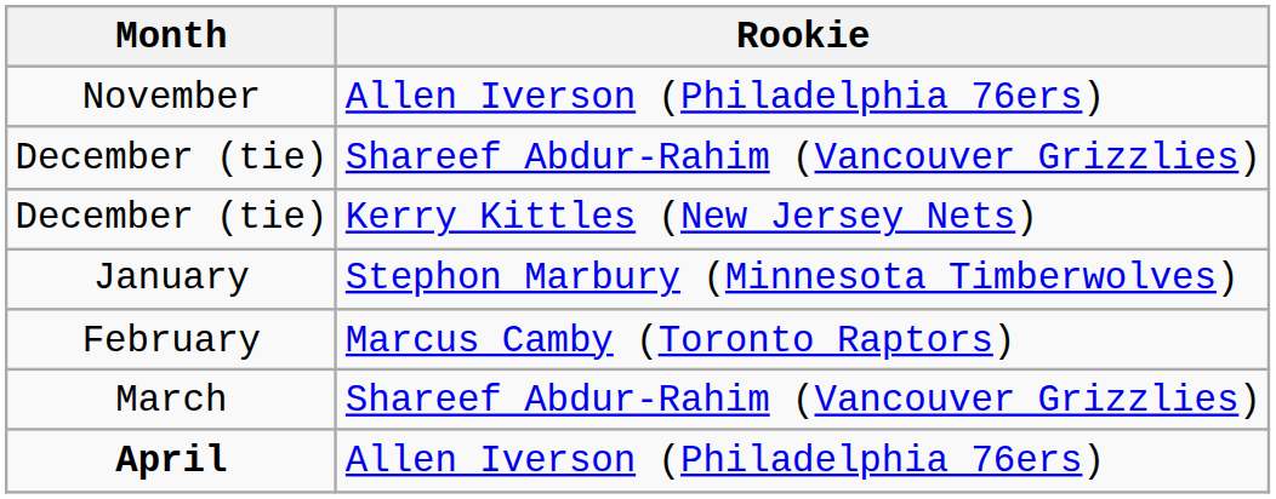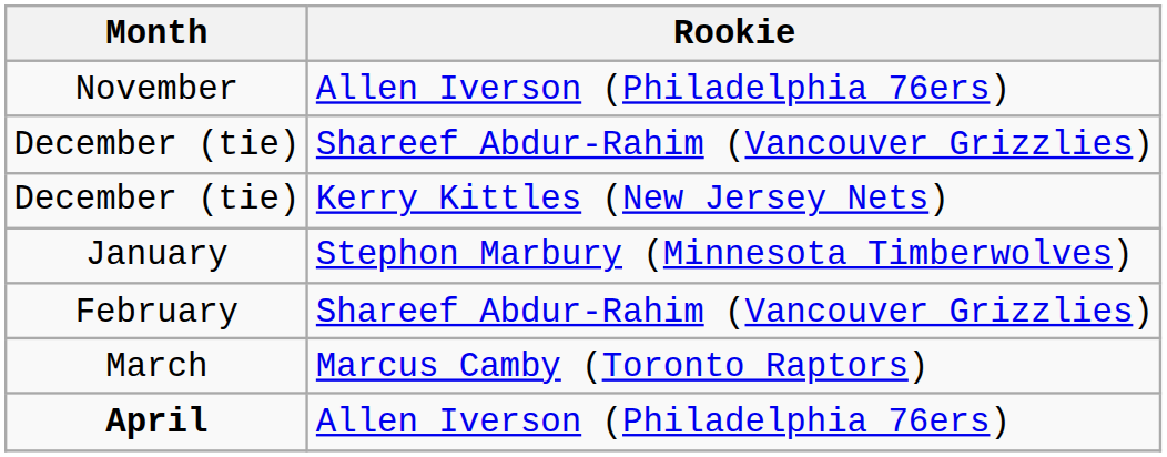row 6 | Rookie: Marcus Camby (Toronto Raptors) -> Shareef Abdur-Rahim (Vancouver Grizzlies)
row 7 | Rookie: Shareef Abdur-Rahim (Vancouver Grizzlies) -> Marcus Camby (Toronto Raptors)
